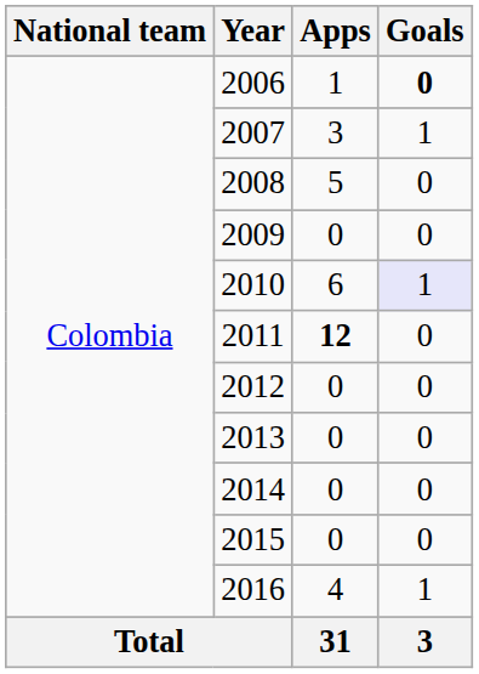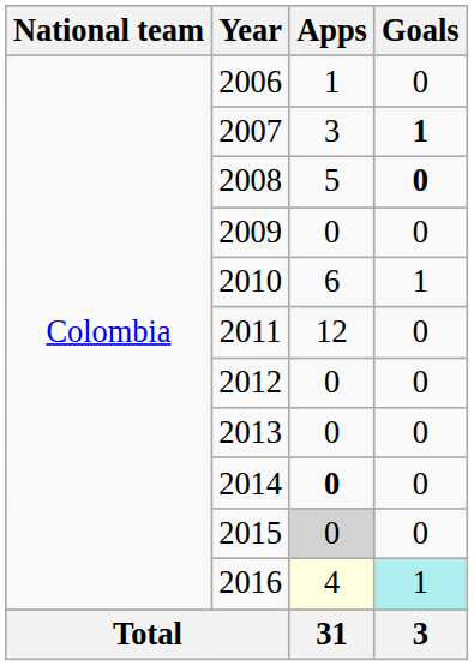2006 | Goals: bold -> normal
2007 | Goals: normal -> bold
2008 | Goals: normal -> bold
2010 | Goals: lavender background -> no background
2011 | Apps: bold -> normal
2014 | Apps: normal -> bold
2015 | Apps: no background -> lightgrey background
2016 | Apps: no background -> lightyellow background
2016 | Goals: no background -> paleturquoise background
